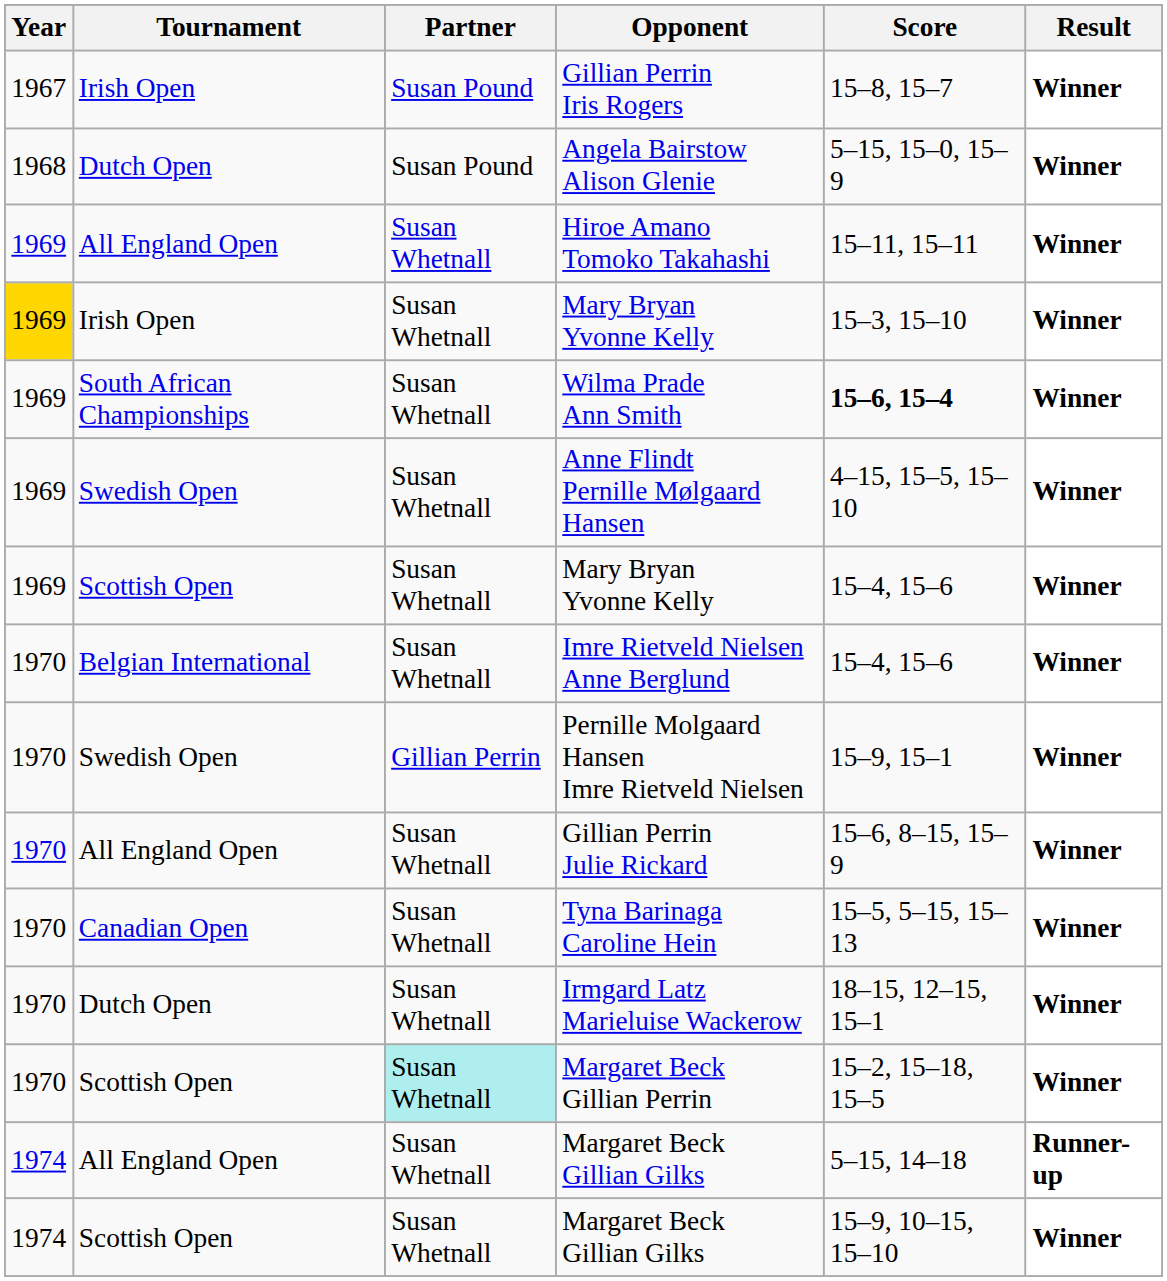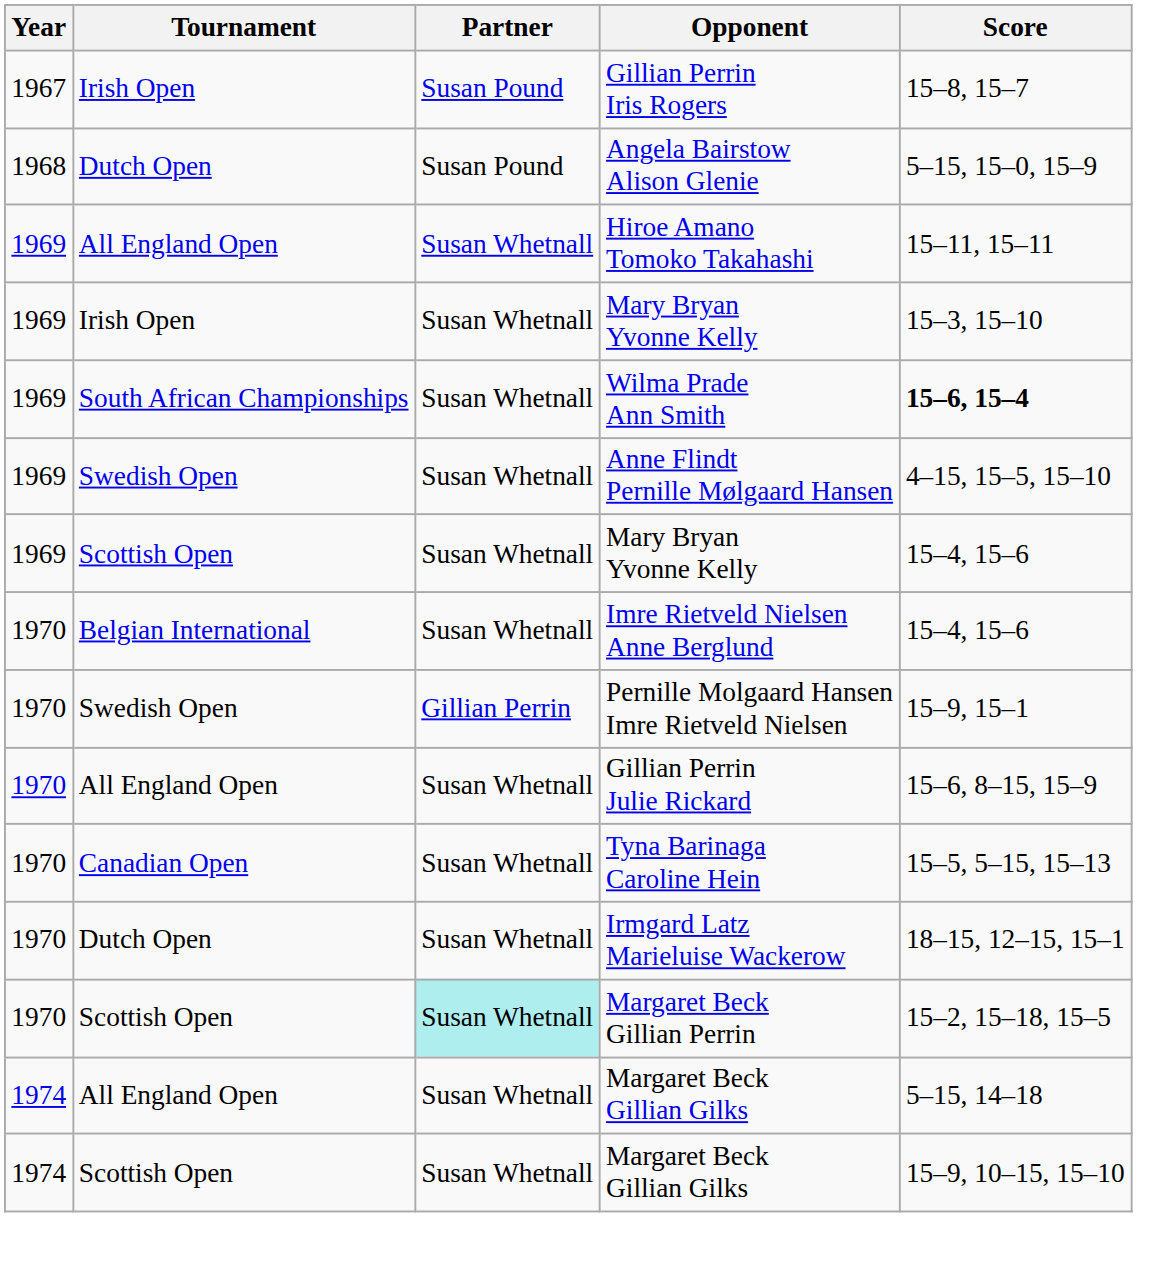- column: Result | Winner | Winner | Winner | Winner | Winner | Winner | Winner | Winner | Winner | Winner | Winner | Winner | Winner | Runner-up | Winner
Irish Open / Mary Bryan Yvonne Kelly | Year: gold background -> no background
